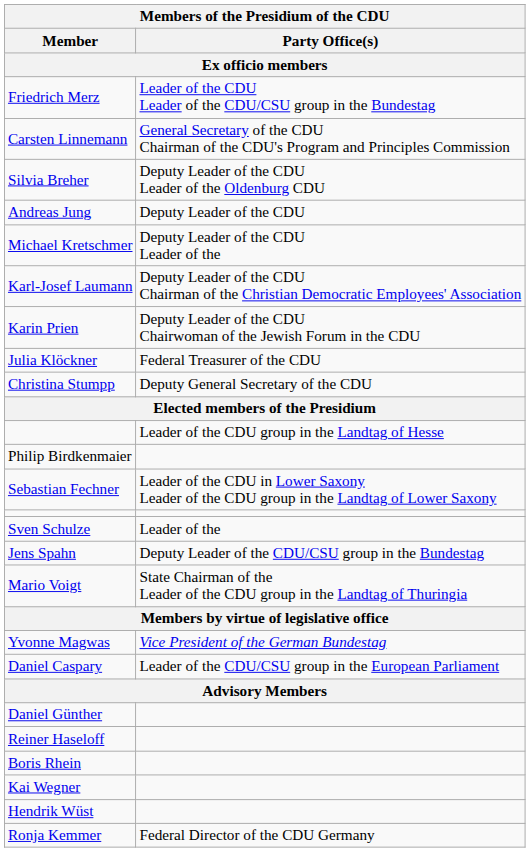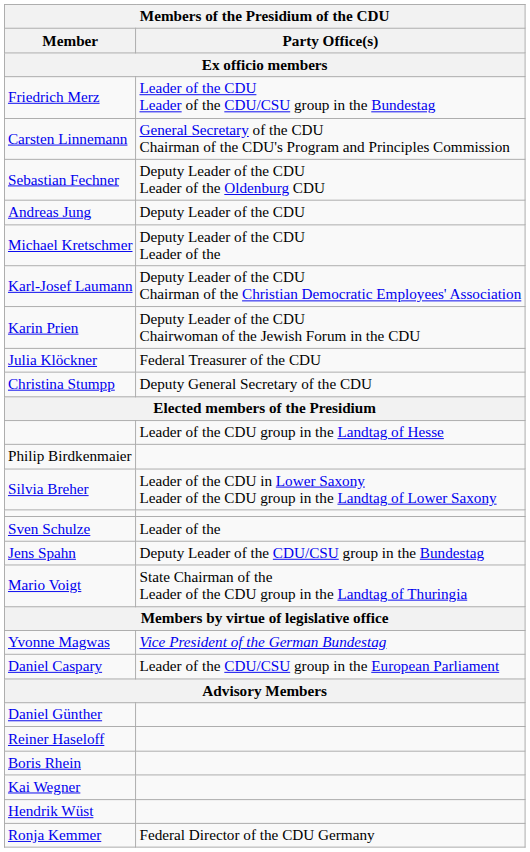row 6 | Member: Silvia Breher -> Sebastian Fechner
row 16 | Member: Sebastian Fechner -> Silvia Breher
